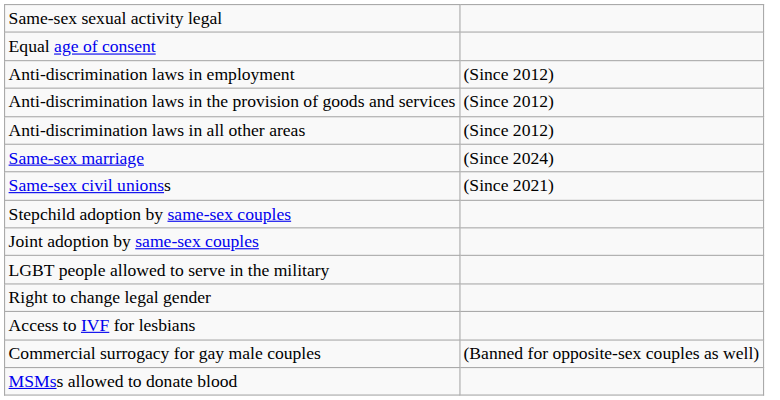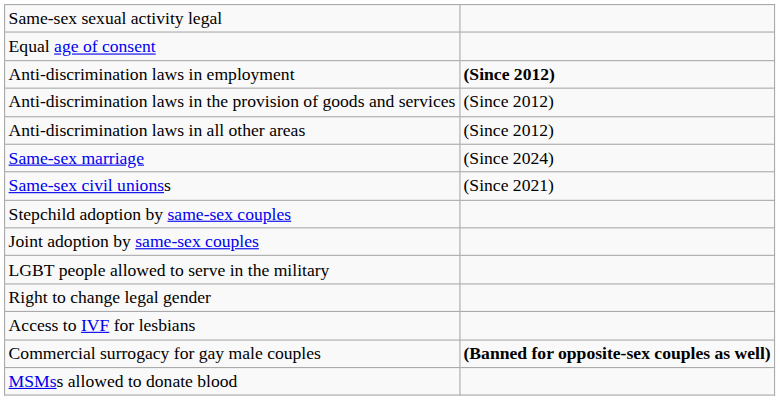Anti-discrimination laws in employment | column 2: normal -> bold
Commercial surrogacy for gay male couples | column 2: normal -> bold
